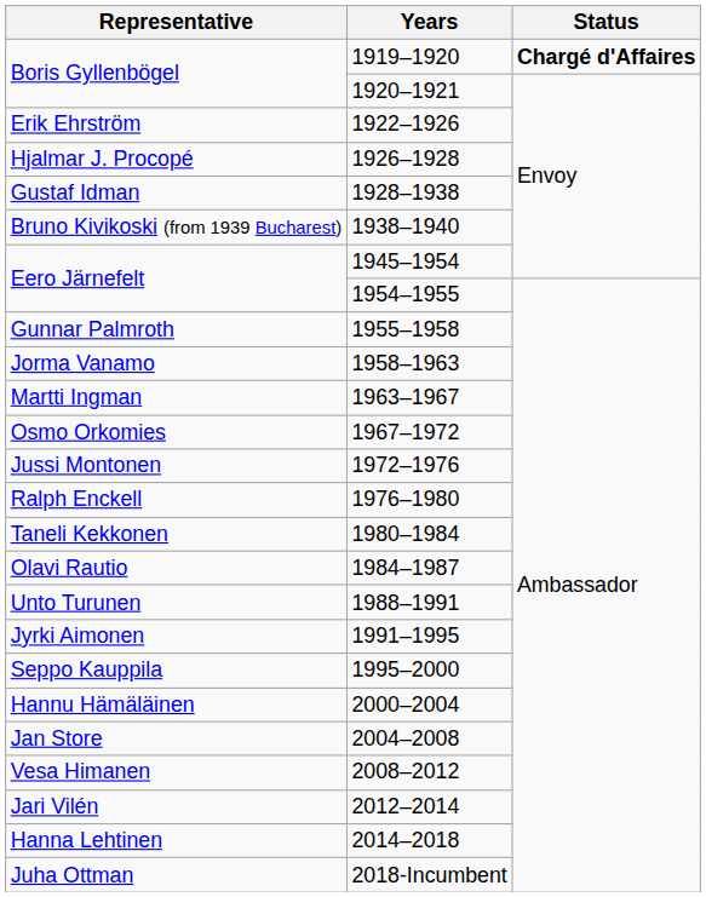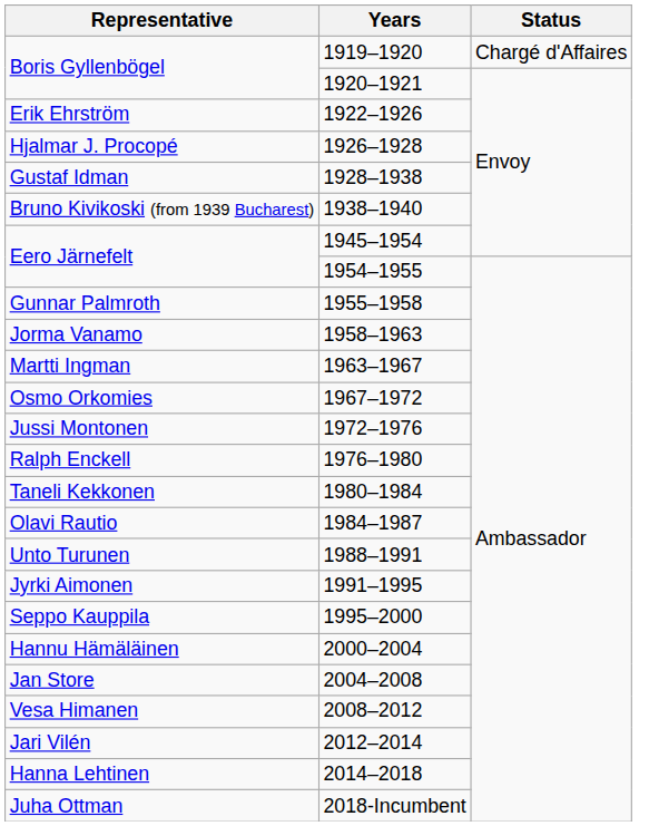Boris Gyllenbögel / 1919–1920 | Status: bold -> normal
